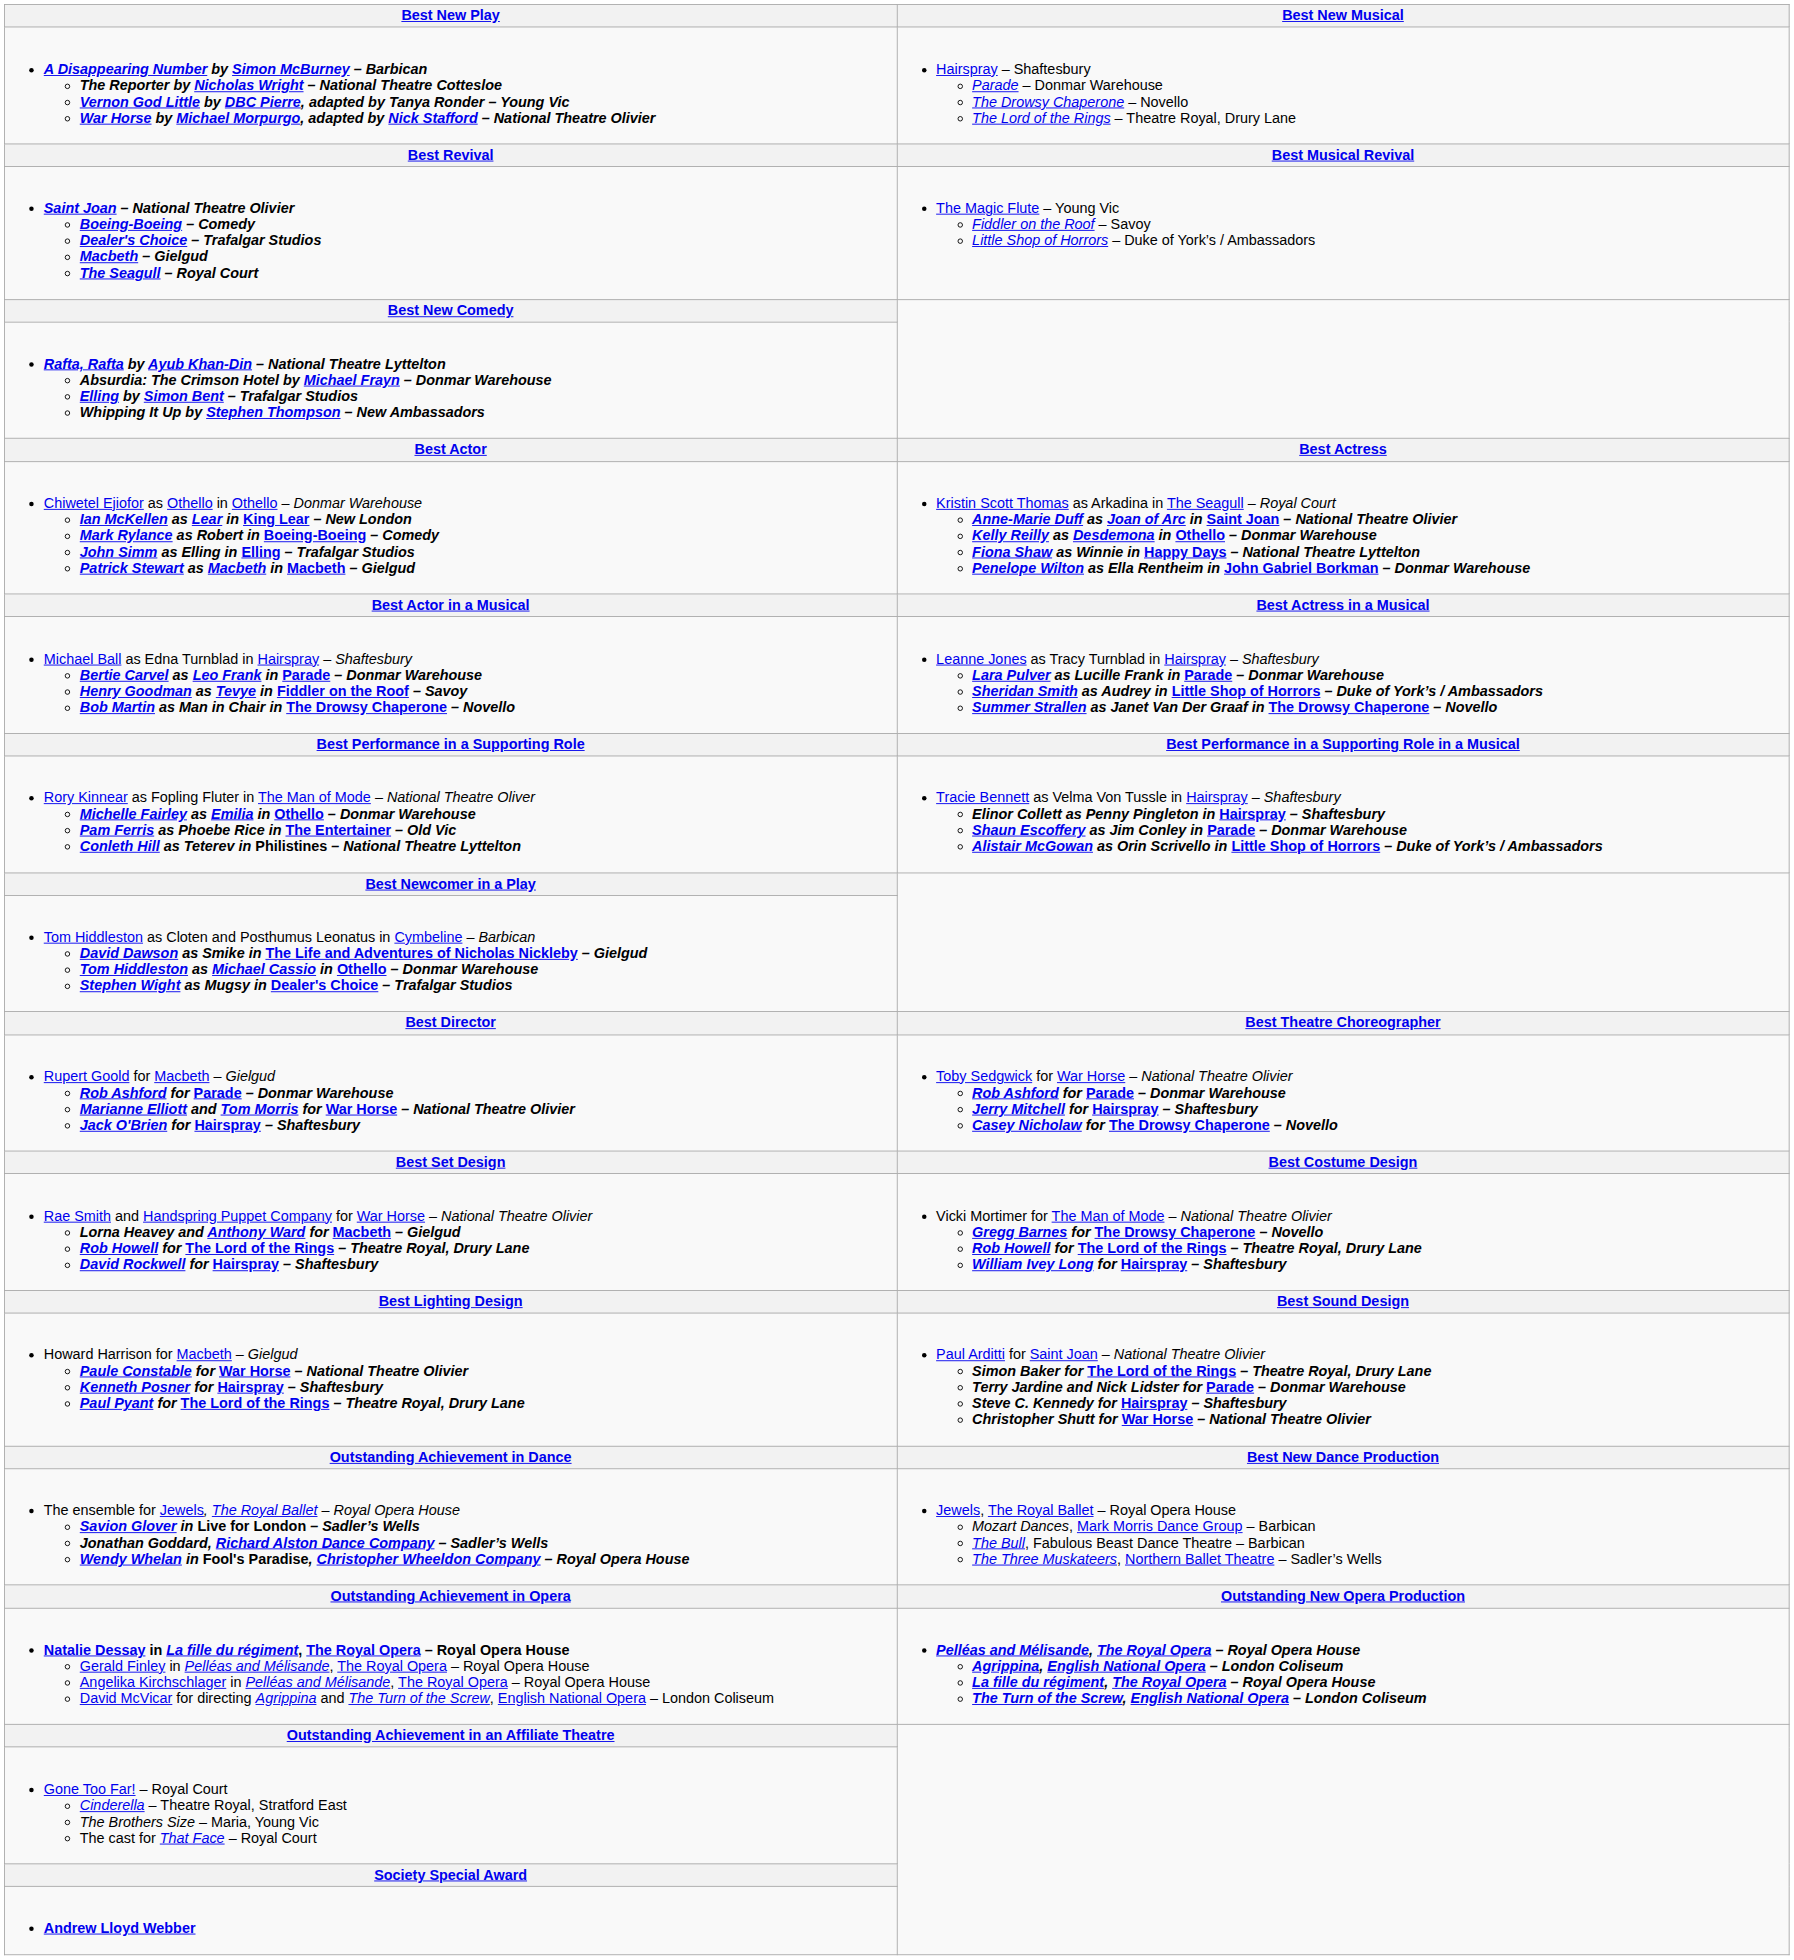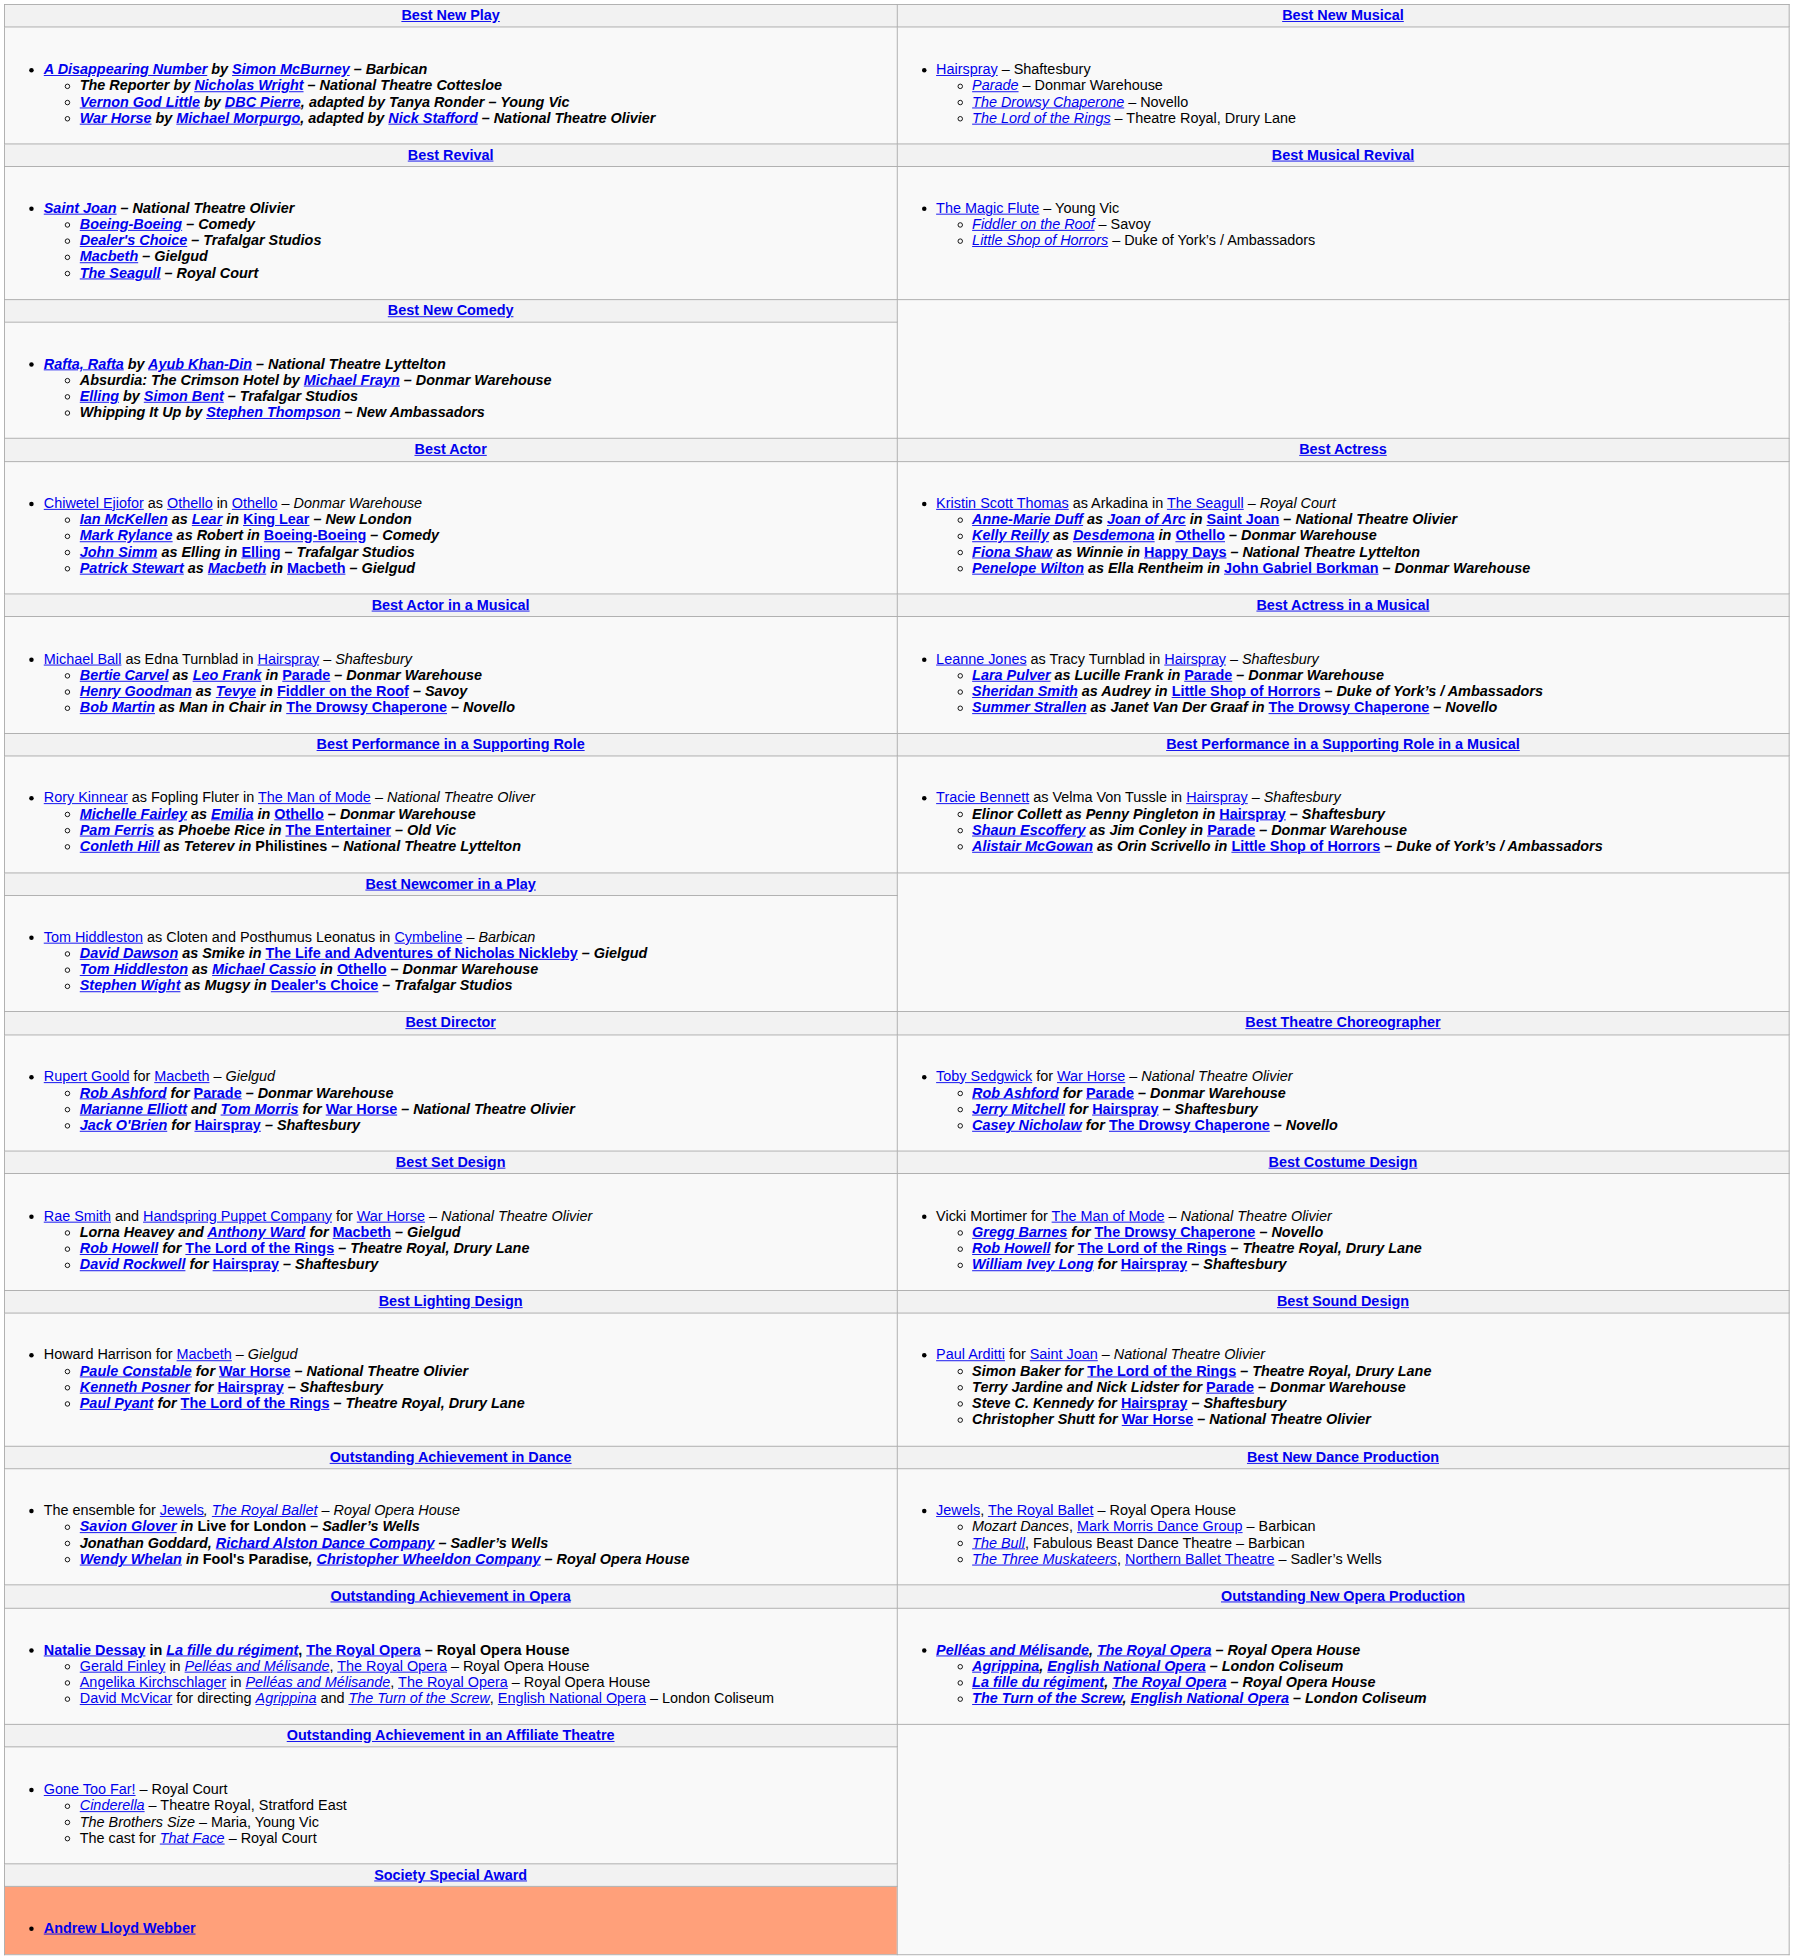Andrew Lloyd Webber | Best New Play: no background -> lightsalmon background
